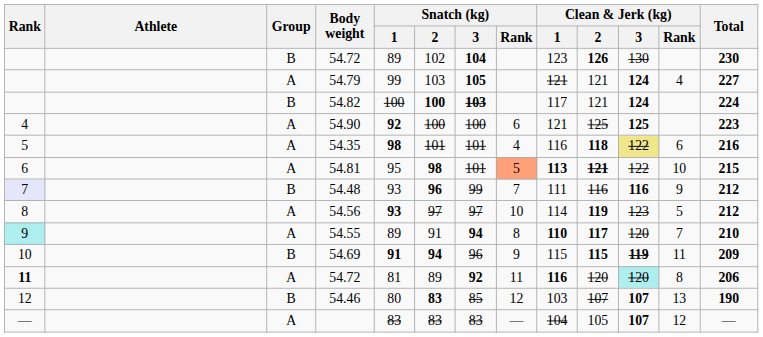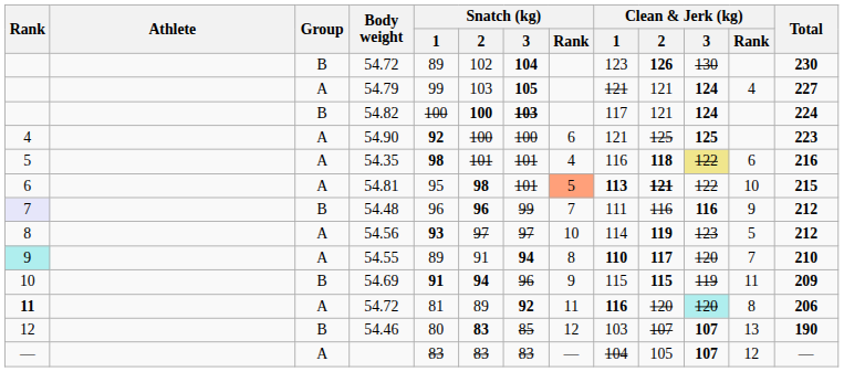row 9 | Snatch (kg) / 1: 93 -> 96
row 12 | Clean & Jerk (kg) / 3: bold -> normal
